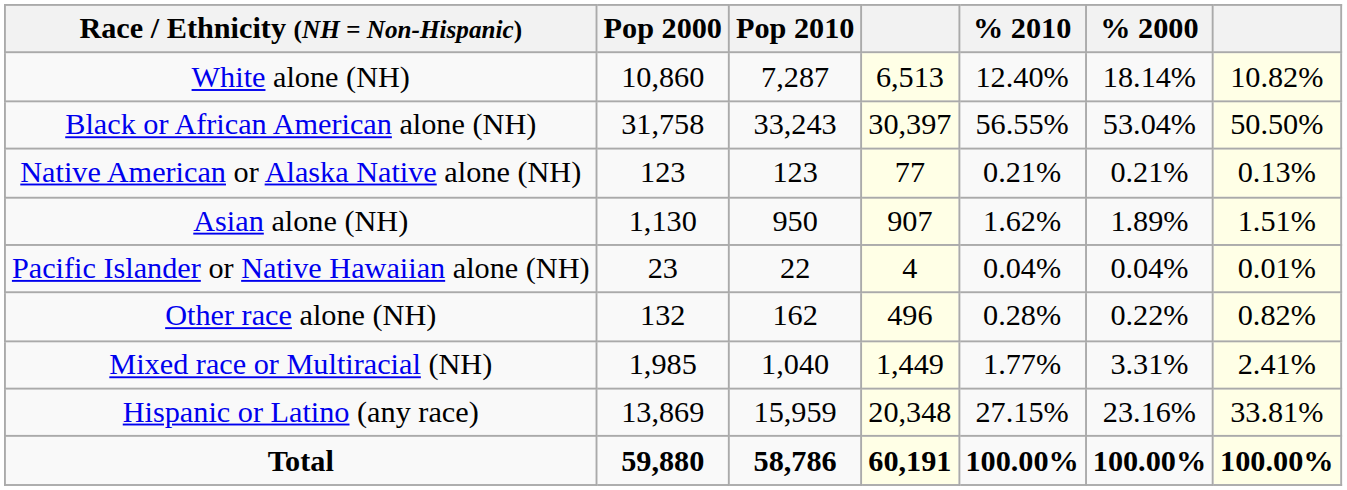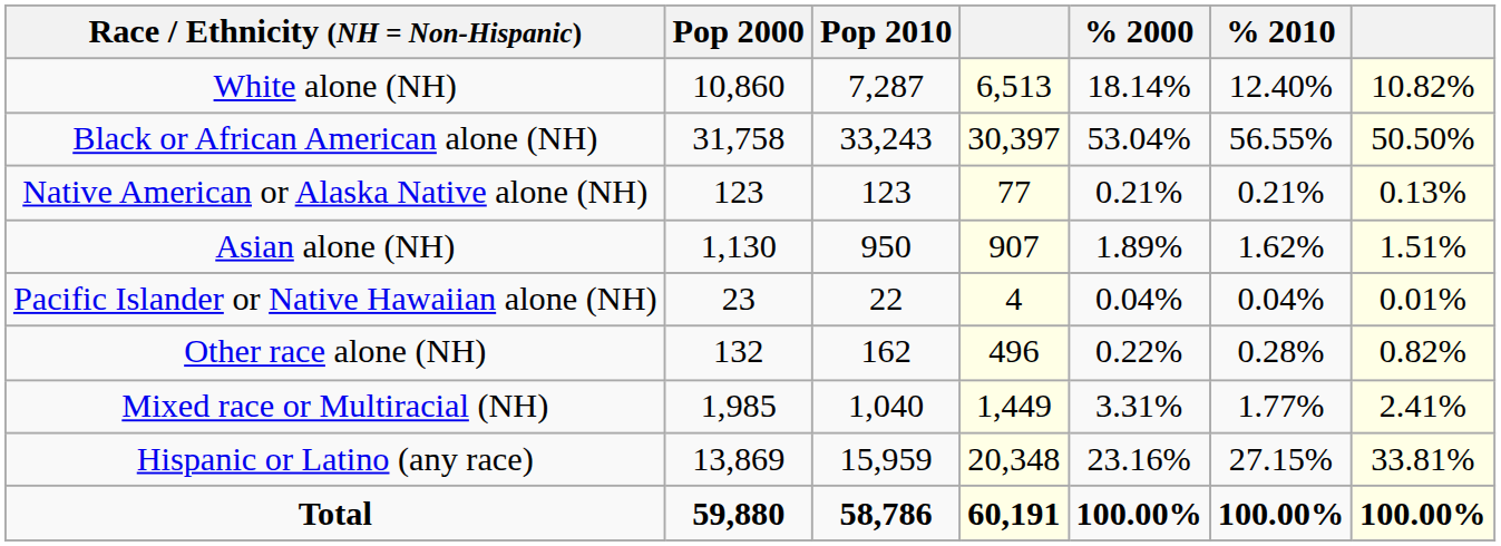columns swapped: % 2000 <-> % 2010
